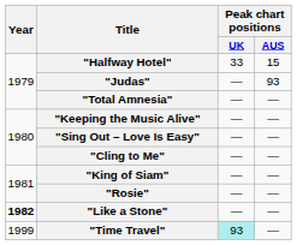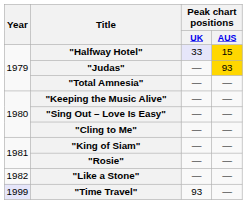"Halfway Hotel" | Peak chart positions / UK: no background -> lavender background
"Halfway Hotel" | Peak chart positions / AUS: no background -> gold background
"Judas" | Peak chart positions / AUS: no background -> gold background
"Like a Stone" | Year: bold -> normal
"Time Travel" | Year: no background -> lavender background
"Time Travel" | Peak chart positions / UK: paleturquoise background -> no background
